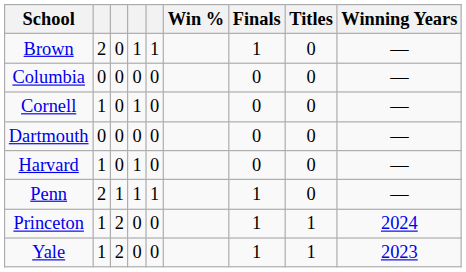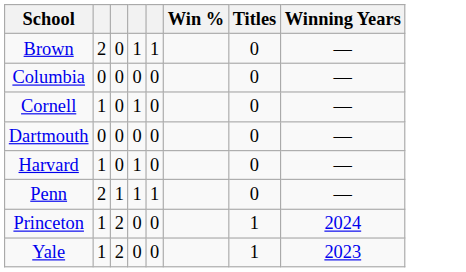- column: Finals | 1 | 0 | 0 | 0 | 0 | 1 | 1 | 1
